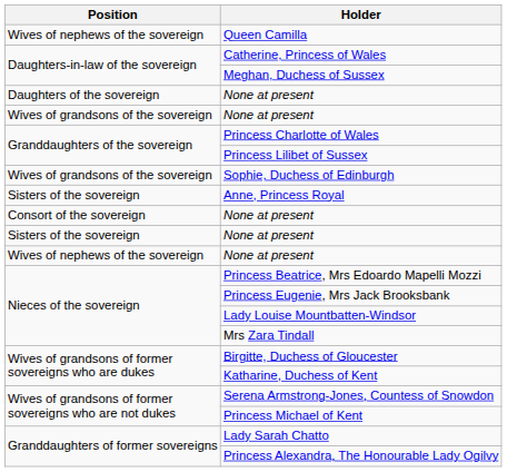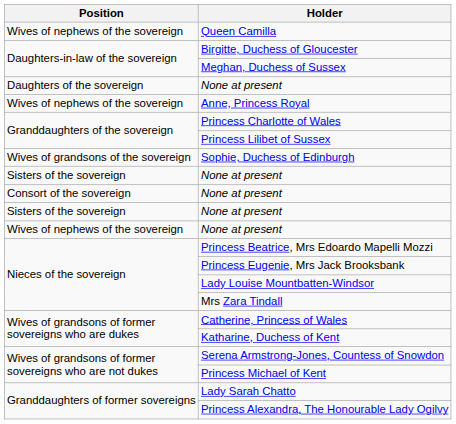row 3 | Holder: Catherine, Princess of Wales -> Birgitte, Duchess of Gloucester
row 6 | Position: Wives of grandsons of the sovereign -> Wives of nephews of the sovereign
row 6 | Holder: None at present -> Anne, Princess Royal
row 10 | Holder: Anne, Princess Royal -> None at present
row 18 | Holder: Birgitte, Duchess of Gloucester -> Catherine, Princess of Wales
